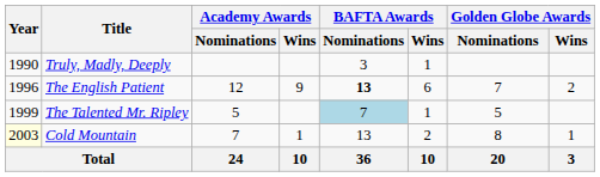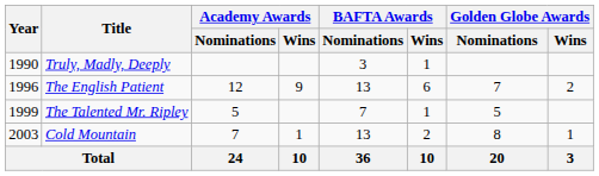The English Patient | BAFTA Awards / Nominations: bold -> normal
The Talented Mr. Ripley | BAFTA Awards / Nominations: lightblue background -> no background
Cold Mountain | Year: lightyellow background -> no background
